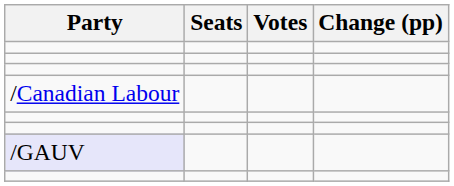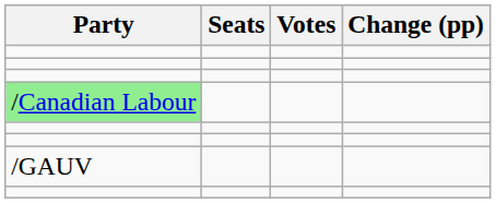/Canadian Labour | Party: no background -> lightgreen background
/GAUV | Party: lavender background -> no background
